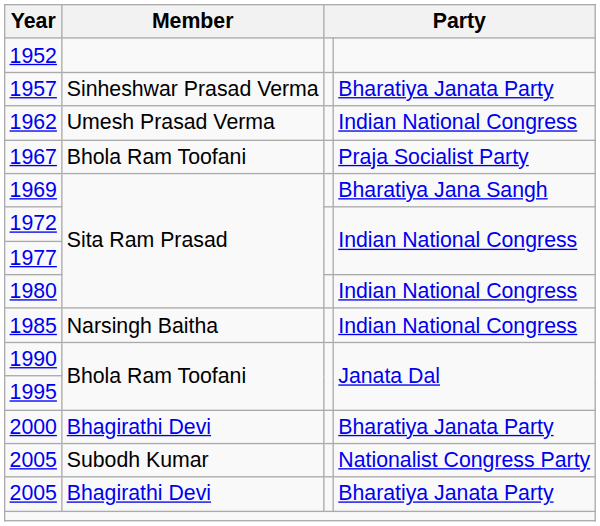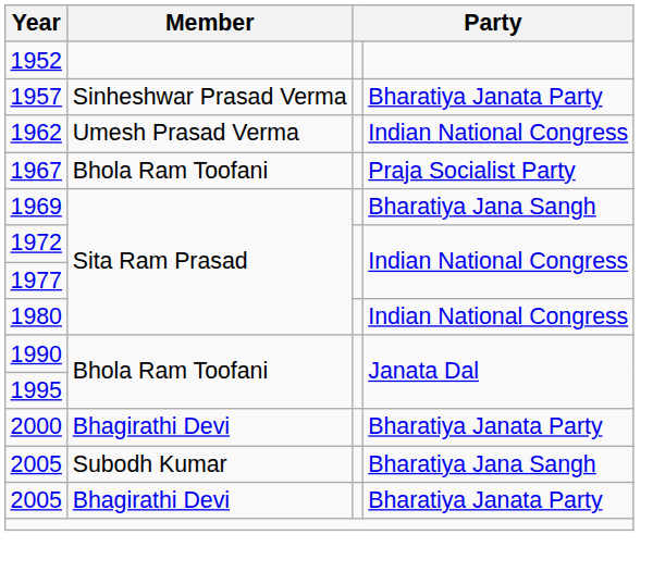- row: 1985 | Narsingh Baitha | Indian National Congress
2005 / Subodh Kumar | column 4: Nationalist Congress Party -> Bharatiya Jana Sangh
